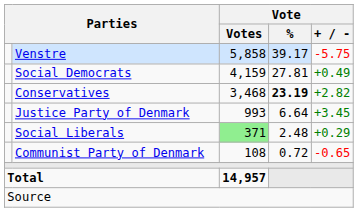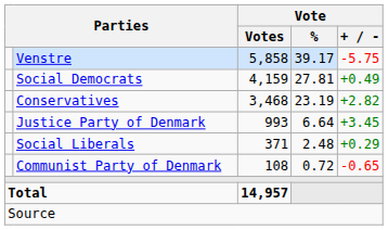Conservatives | Vote / %: bold -> normal
Social Liberals | Vote / Votes: lightgreen background -> no background
